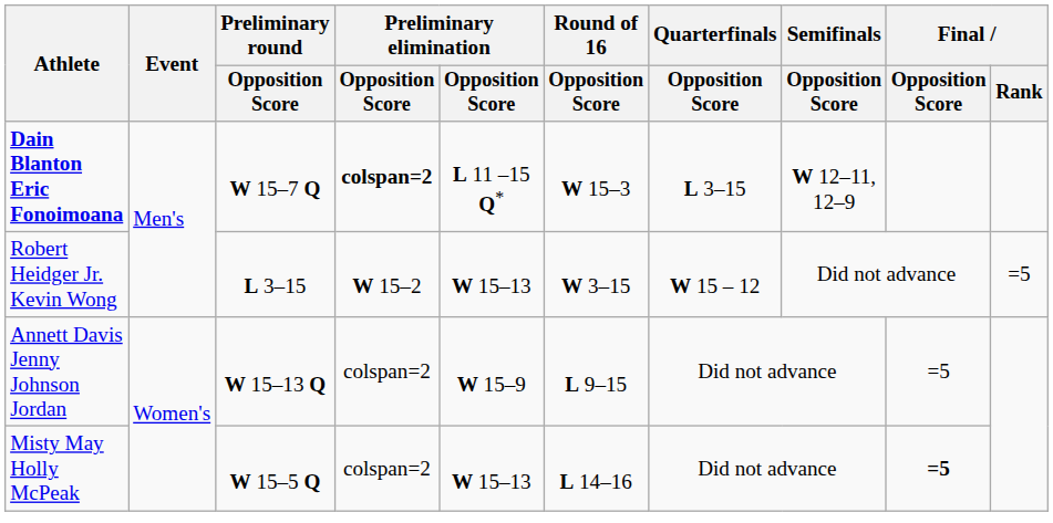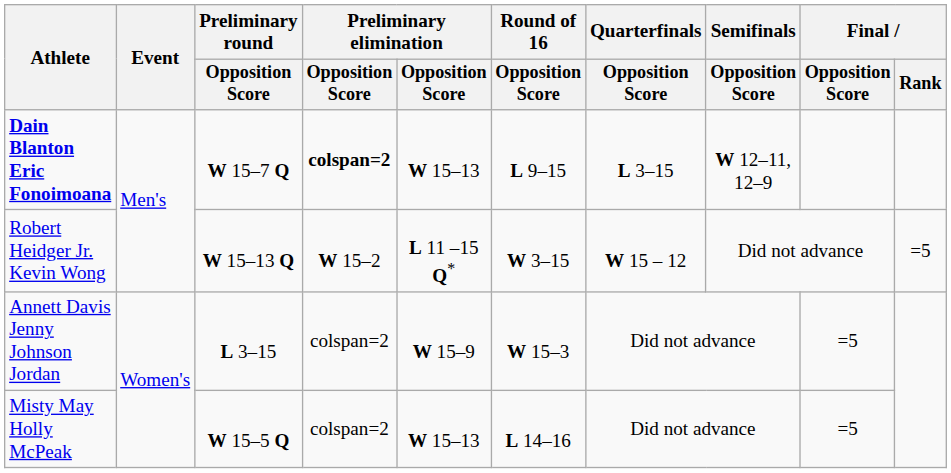Dain Blanton Eric Fonoimoana | column 5: L 11 –15 Q* -> W 15–13
Dain Blanton Eric Fonoimoana | Round of 16 / Opposition Score: W 15–3 -> L 9–15
Robert Heidger Jr. Kevin Wong | Preliminary round / Opposition Score: L 3–15 -> W 15–13 Q
Robert Heidger Jr. Kevin Wong | column 5: W 15–13 -> L 11 –15 Q*
Annett Davis Jenny Johnson Jordan | Preliminary round / Opposition Score: W 15–13 Q -> L 3–15
Annett Davis Jenny Johnson Jordan | Round of 16 / Opposition Score: L 9–15 -> W 15–3
Misty May Holly McPeak | Final / Opposition Score: bold -> normal
